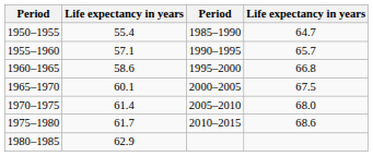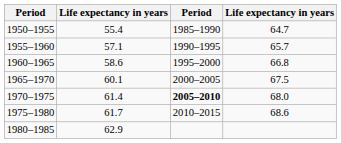1970–1975 | column 3: normal -> bold
